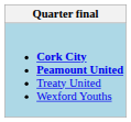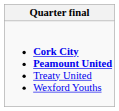row 2 | column 1: lightblue background -> no background
